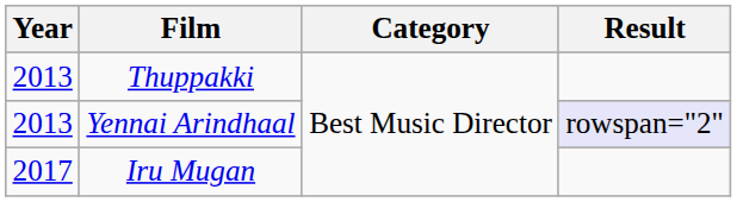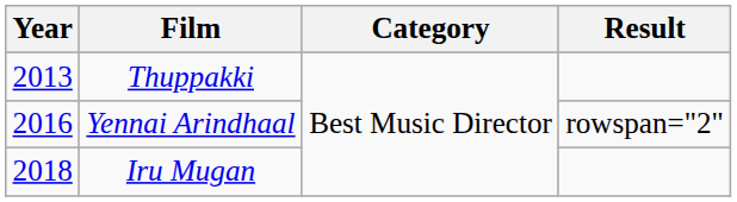Yennai Arindhaal | Year: 2013 -> 2016
Yennai Arindhaal | Result: lavender background -> no background
Iru Mugan | Year: 2017 -> 2018
